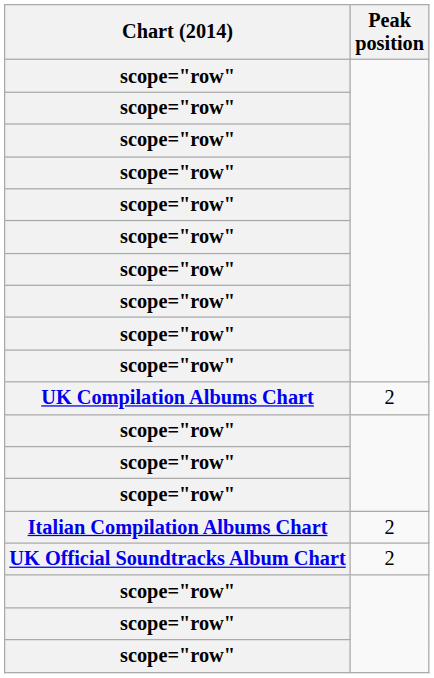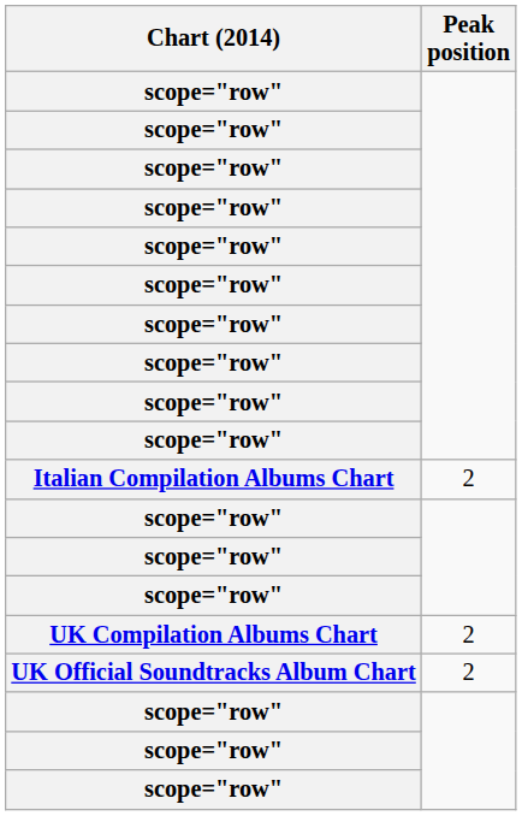rows swapped: Italian Compilation Albums Chart <-> UK Compilation Albums Chart
